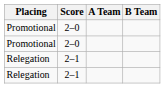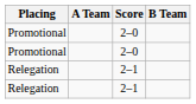columns swapped: A Team <-> Score
